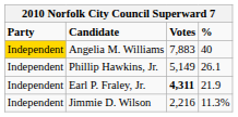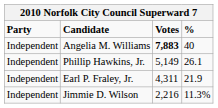Angelia M. Williams | Party: gold background -> no background
Angelia M. Williams | Votes: normal -> bold
Earl P. Fraley, Jr. | Votes: bold -> normal
